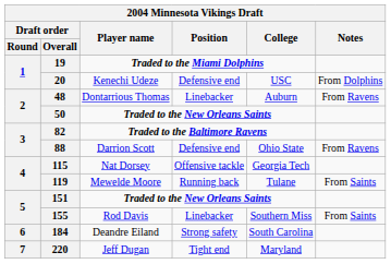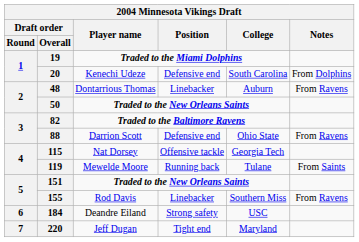20 | College: USC -> South Carolina
155 | Notes: From Saints -> From Ravens
184 | College: South Carolina -> USC
